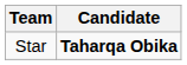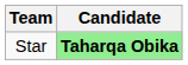Star | Candidate: no background -> lightgreen background
